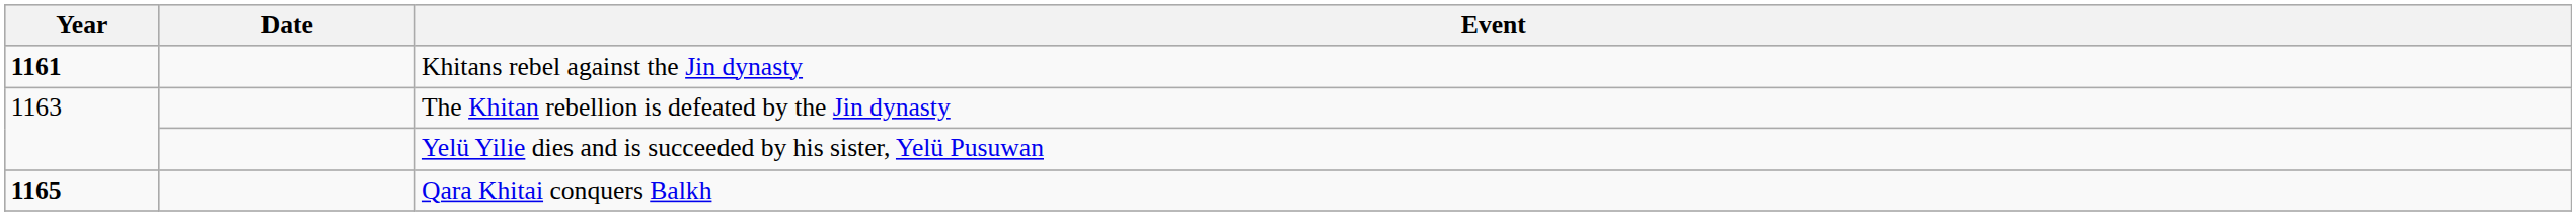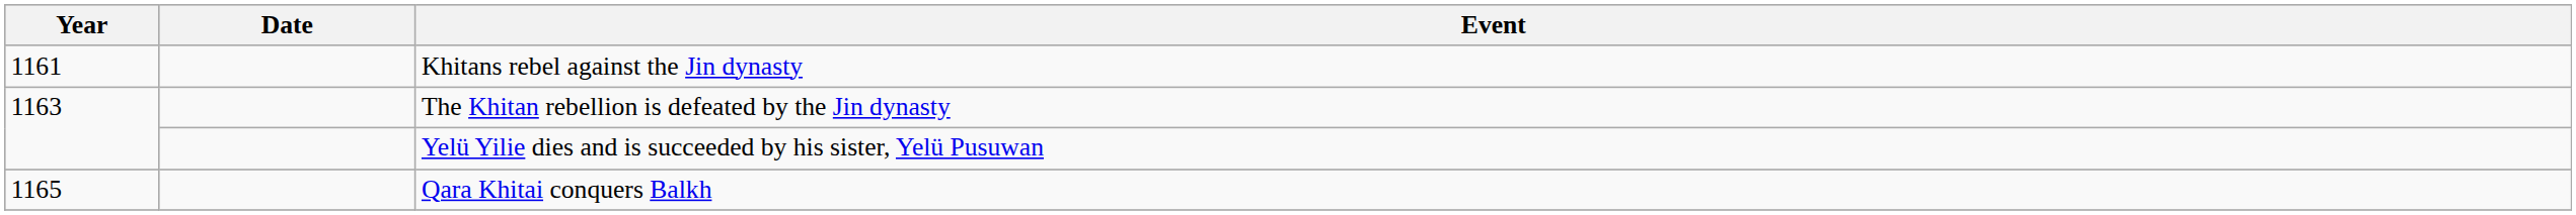Khitans rebel against the Jin dynasty | Year: bold -> normal
Qara Khitai conquers Balkh | Year: bold -> normal
